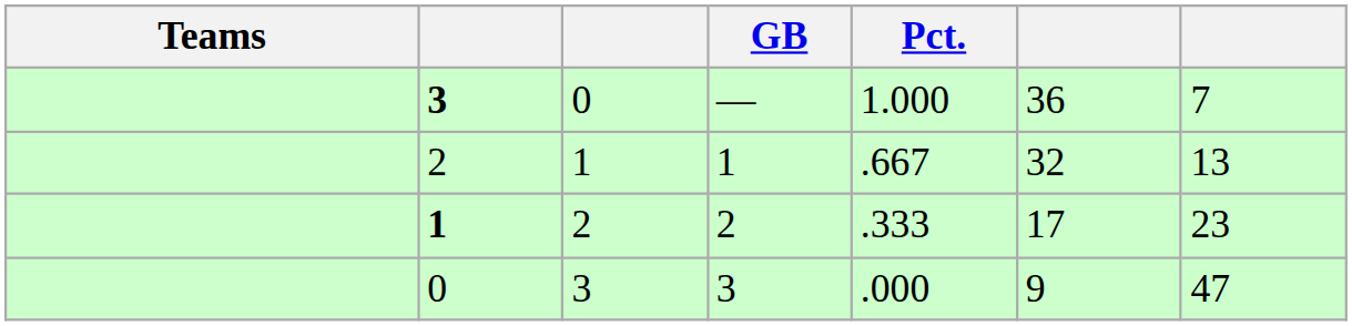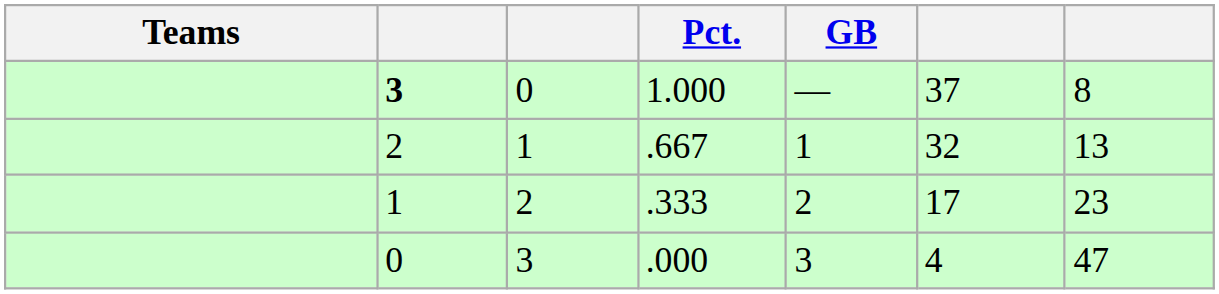columns swapped: Pct. <-> GB
row 2 | column 6: 36 -> 37
row 2 | column 7: 7 -> 8
row 4 | column 2: bold -> normal
row 5 | column 6: 9 -> 4
